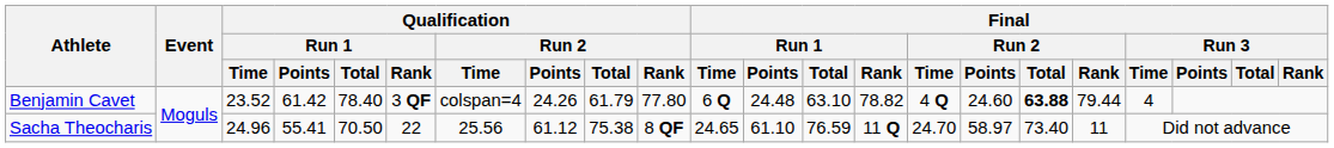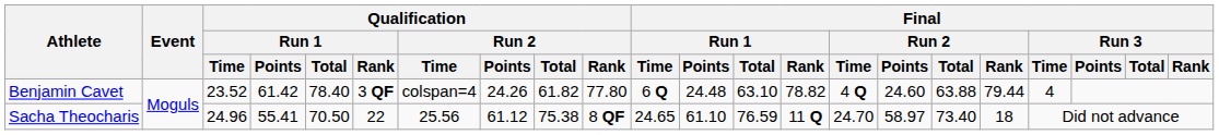Benjamin Cavet | Qualification / Run 2 / Total: 61.79 -> 61.82
Benjamin Cavet | Final / Run 2 / Total: bold -> normal
Sacha Theocharis | Final / Run 2 / Rank: 11 -> 18
